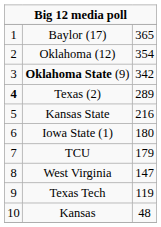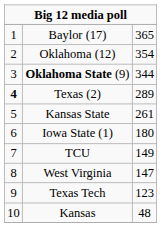Oklahoma State (9) | column 3: 342 -> 344
Kansas State | column 3: 216 -> 261
TCU | column 3: 179 -> 149
Texas Tech | column 3: 119 -> 123
